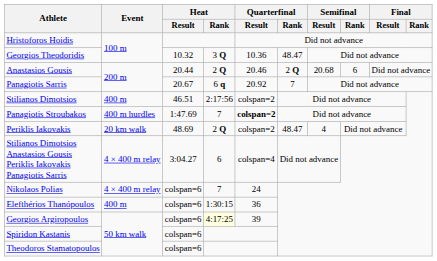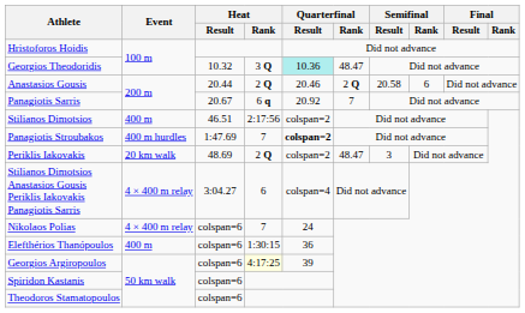Georgios Theodoridis | Quarterfinal / Result: no background -> paleturquoise background
Anastasios Gousis | Semifinal / Result: 20.68 -> 20.58
Periklis Iakovakis | Semifinal / Result: 4 -> 3
